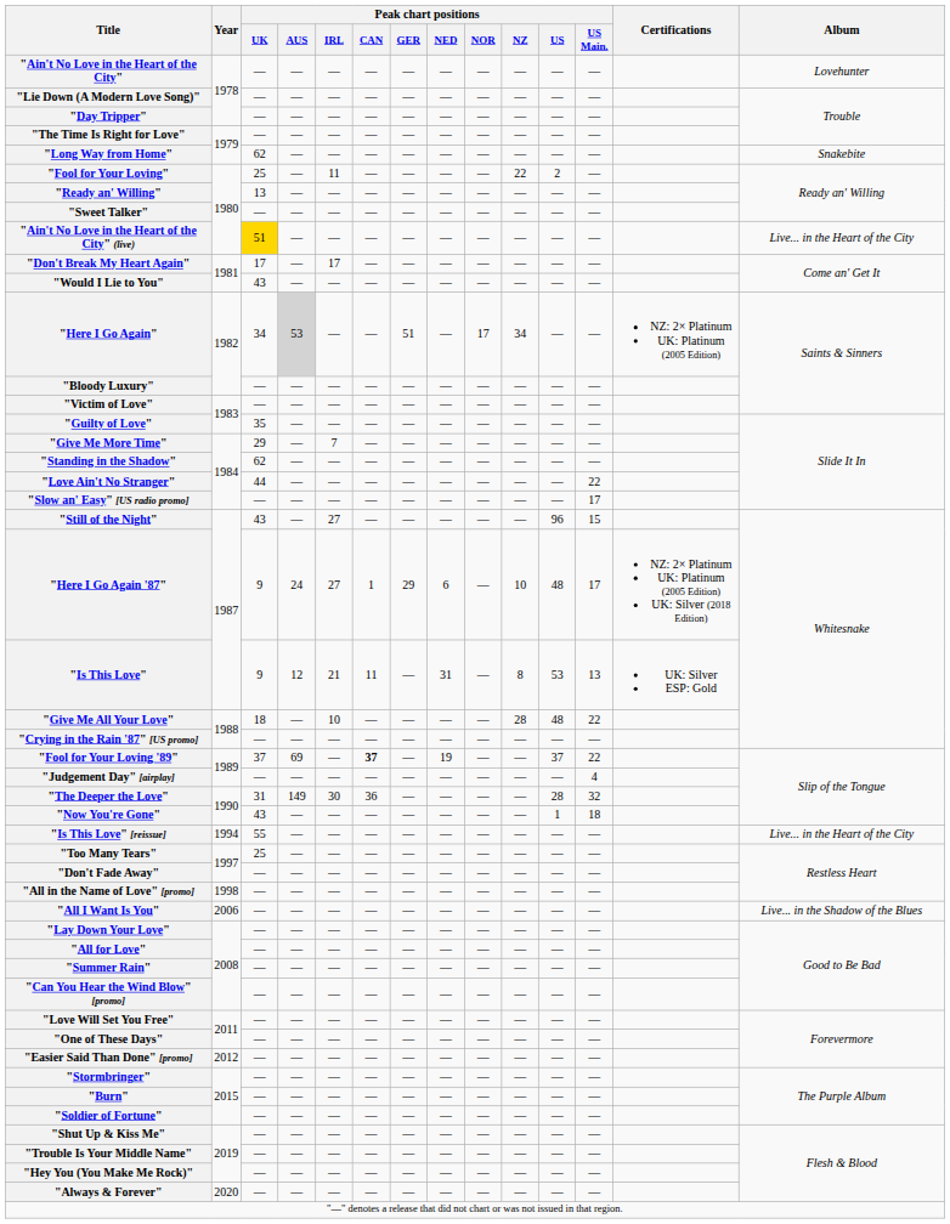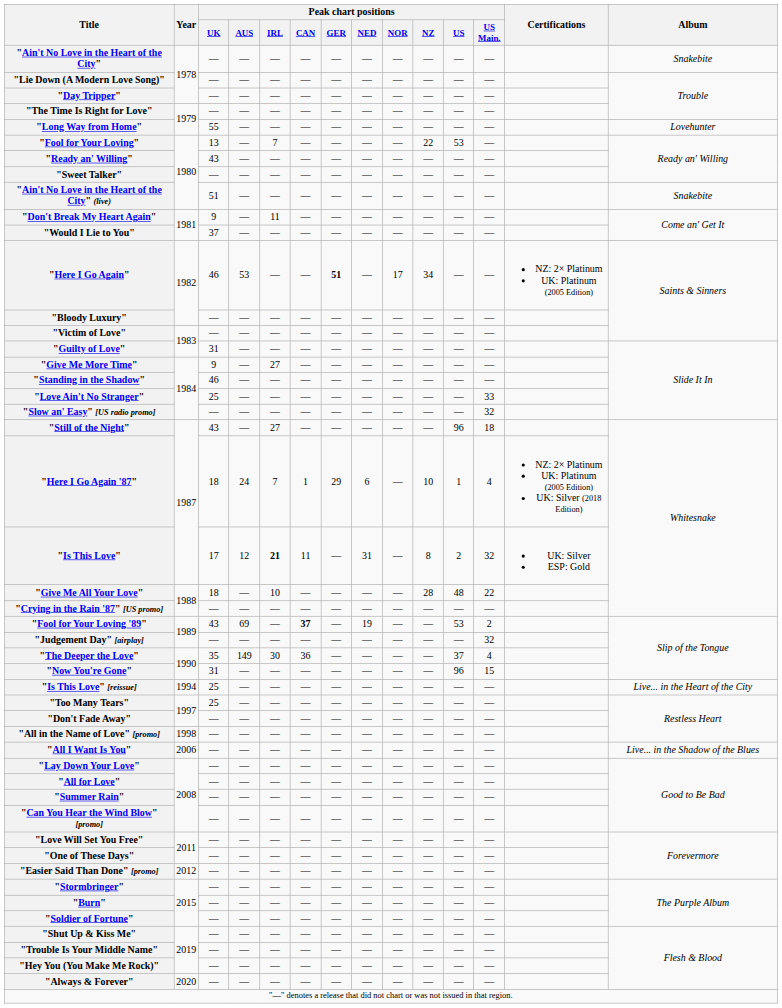"Ain't No Love in the Heart of the City" | Album: Lovehunter -> Snakebite
"Long Way from Home" | Peak chart positions / UK: 62 -> 55
"Long Way from Home" | Album: Snakebite -> Lovehunter
"Fool for Your Loving" | Peak chart positions / UK: 25 -> 13
"Fool for Your Loving" | Peak chart positions / IRL: 11 -> 7
"Fool for Your Loving" | Peak chart positions / US: 2 -> 53
"Ready an' Willing" | Peak chart positions / UK: 13 -> 43
"Ain't No Love in the Heart of the City" (live) | Peak chart positions / UK: gold background -> no background
"Ain't No Love in the Heart of the City" (live) | Album: Live... in the Heart of the City -> Snakebite
"Don't Break My Heart Again" | Peak chart positions / UK: 17 -> 9
"Don't Break My Heart Again" | Peak chart positions / IRL: 17 -> 11
"Would I Lie to You" | Peak chart positions / UK: 43 -> 37
"Here I Go Again" | Peak chart positions / UK: 34 -> 46
"Here I Go Again" | Peak chart positions / AUS: lightgrey background -> no background
"Here I Go Again" | Peak chart positions / GER: normal -> bold
"Guilty of Love" | Peak chart positions / UK: 35 -> 31
"Give Me More Time" | Peak chart positions / UK: 29 -> 9
"Give Me More Time" | Peak chart positions / IRL: 7 -> 27
"Standing in the Shadow" | Peak chart positions / UK: 62 -> 46
"Love Ain't No Stranger" | Peak chart positions / UK: 44 -> 25
"Love Ain't No Stranger" | Peak chart positions / US Main.: 22 -> 33
"Slow an' Easy" [US radio promo] | Peak chart positions / US Main.: 17 -> 32
"Still of the Night" | Peak chart positions / US Main.: 15 -> 18
"Here I Go Again '87" | Peak chart positions / UK: 9 -> 18
"Here I Go Again '87" | Peak chart positions / IRL: 27 -> 7
"Here I Go Again '87" | Peak chart positions / US: 48 -> 1
"Here I Go Again '87" | Peak chart positions / US Main.: 17 -> 4
"Is This Love" | Peak chart positions / UK: 9 -> 17
"Is This Love" | Peak chart positions / IRL: normal -> bold
"Is This Love" | Peak chart positions / US: 53 -> 2
"Is This Love" | Peak chart positions / US Main.: 13 -> 32
"Fool for Your Loving '89" | Peak chart positions / UK: 37 -> 43
"Fool for Your Loving '89" | Peak chart positions / US: 37 -> 53
"Fool for Your Loving '89" | Peak chart positions / US Main.: 22 -> 2
"Judgement Day" [airplay] | Peak chart positions / US Main.: 4 -> 32
"The Deeper the Love" | Peak chart positions / UK: 31 -> 35
"The Deeper the Love" | Peak chart positions / US: 28 -> 37
"The Deeper the Love" | Peak chart positions / US Main.: 32 -> 4
"Now You're Gone" | Peak chart positions / UK: 43 -> 31
"Now You're Gone" | Peak chart positions / US: 1 -> 96
"Now You're Gone" | Peak chart positions / US Main.: 18 -> 15
"Is This Love" [reissue] | Peak chart positions / UK: 55 -> 25
